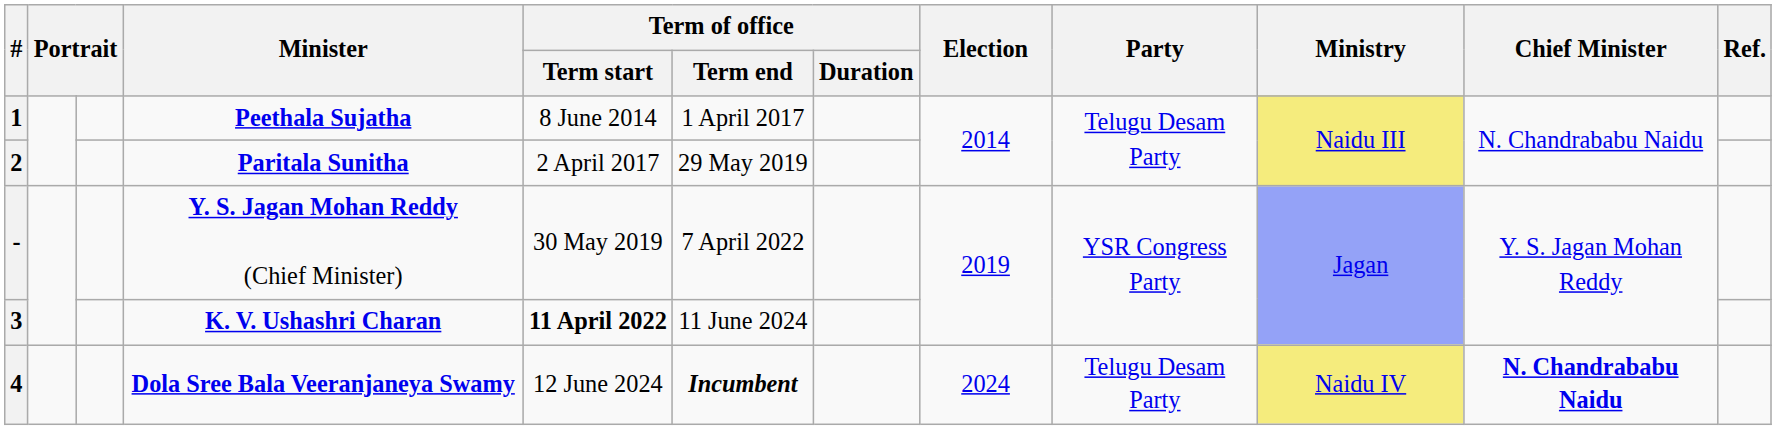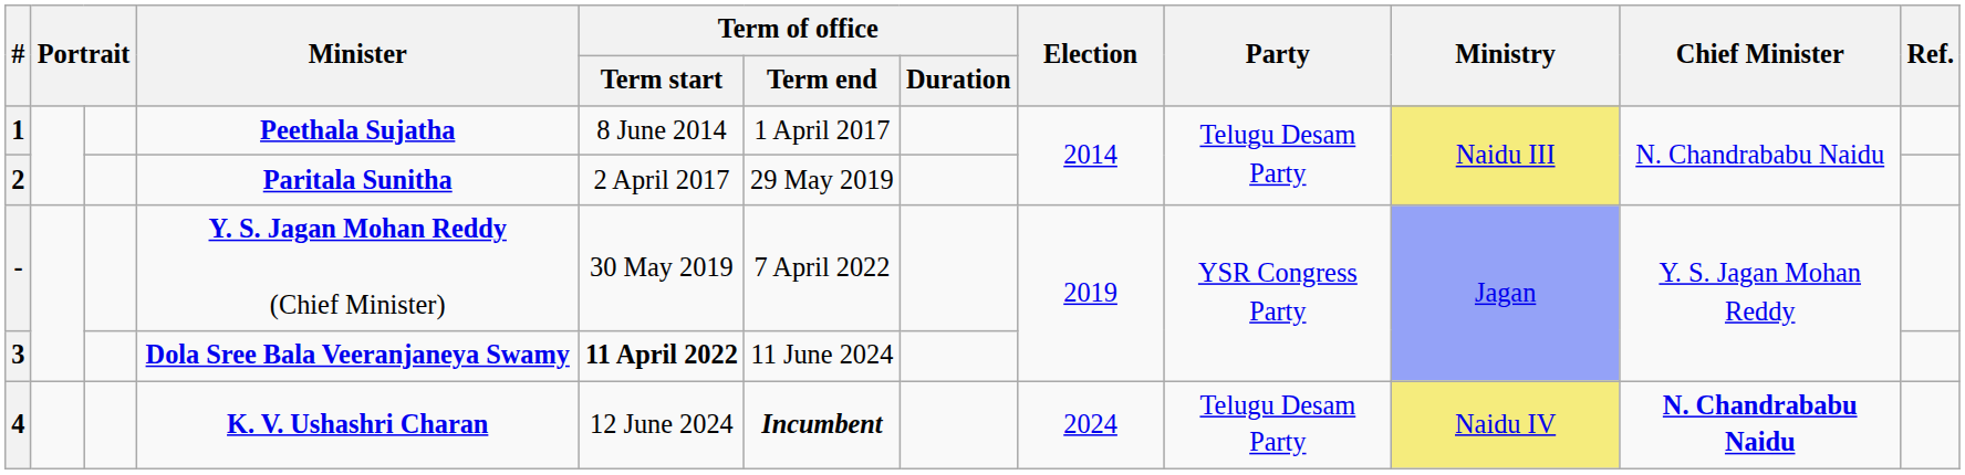3 | Minister: K. V. Ushashri Charan -> Dola Sree Bala Veeranjaneya Swamy
4 | Minister: Dola Sree Bala Veeranjaneya Swamy -> K. V. Ushashri Charan
